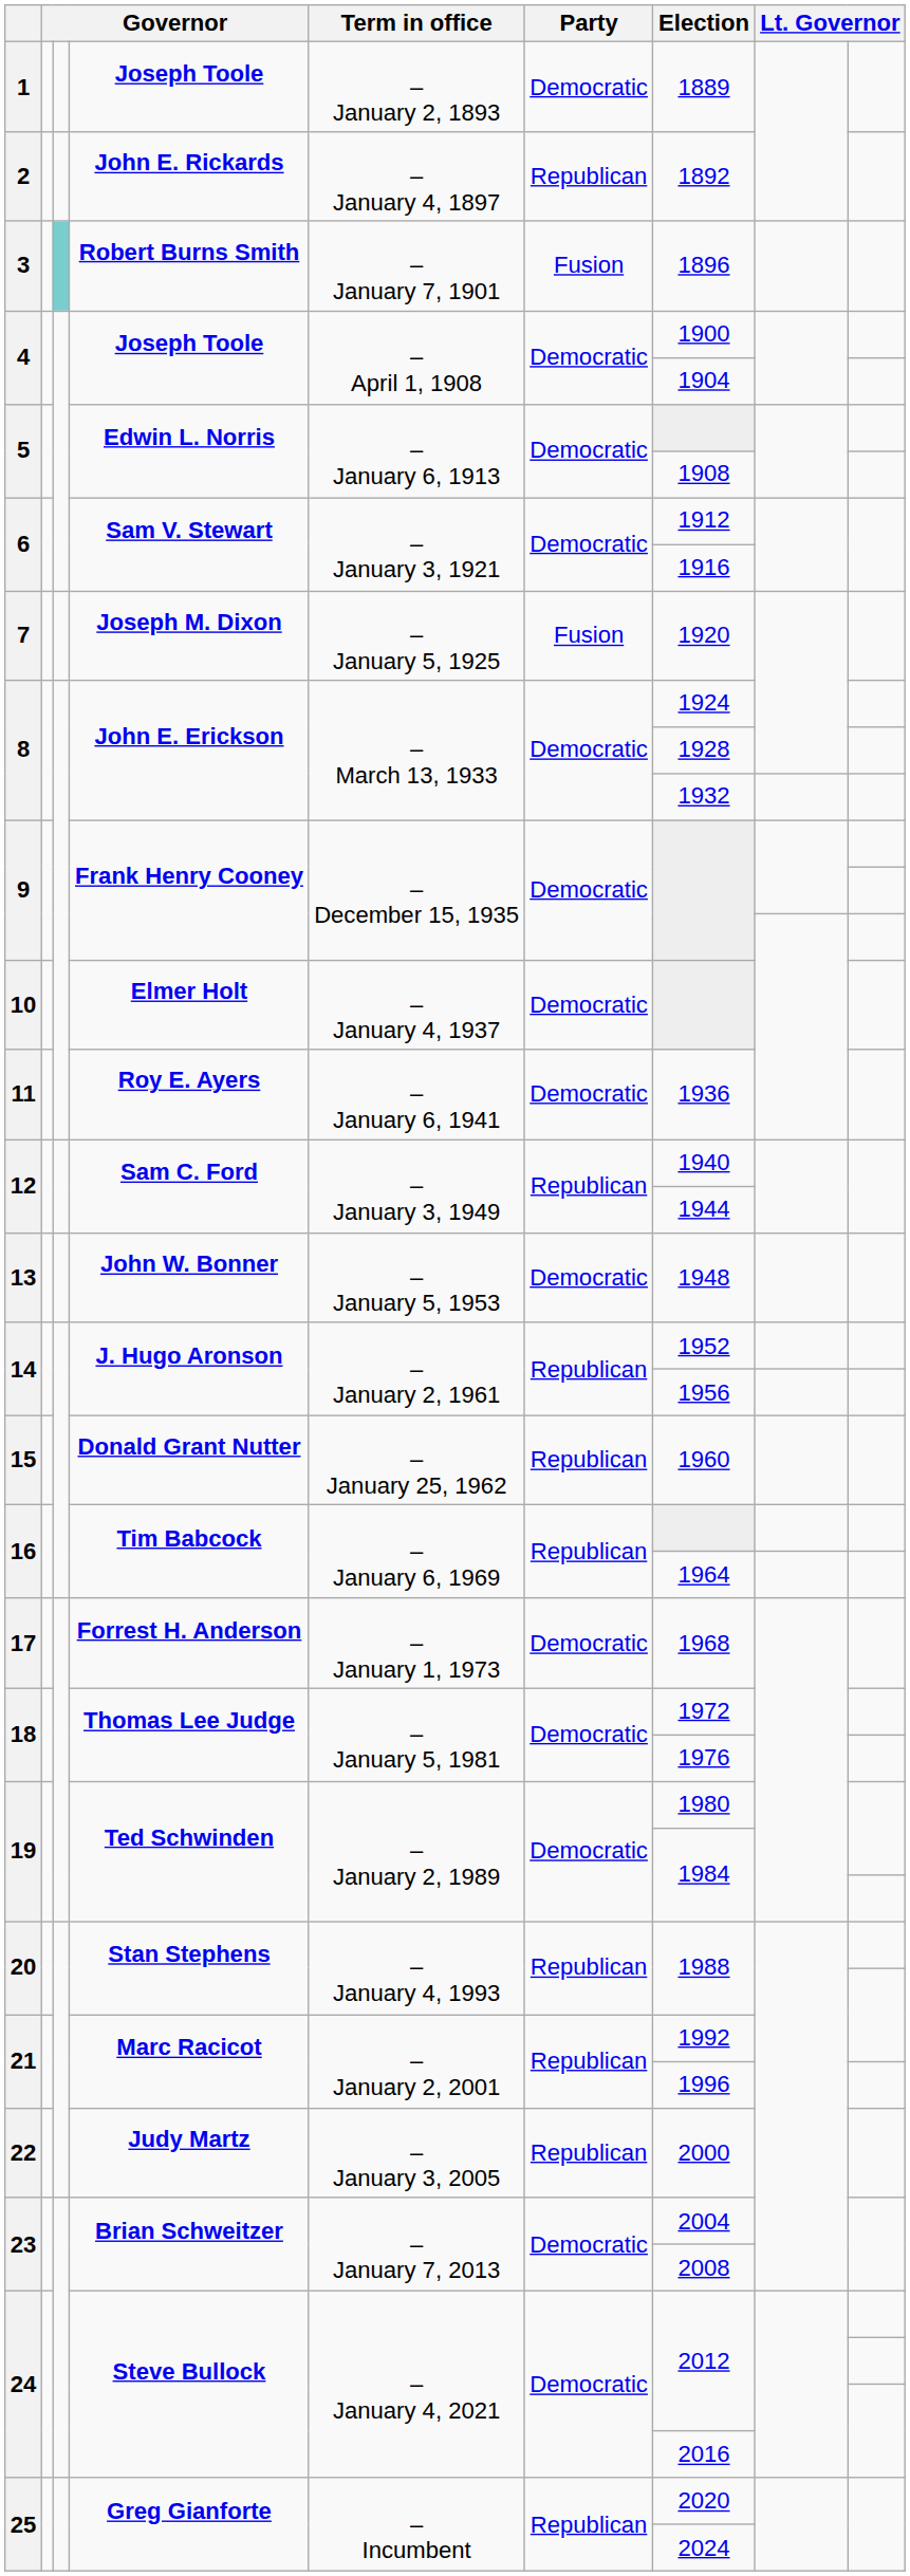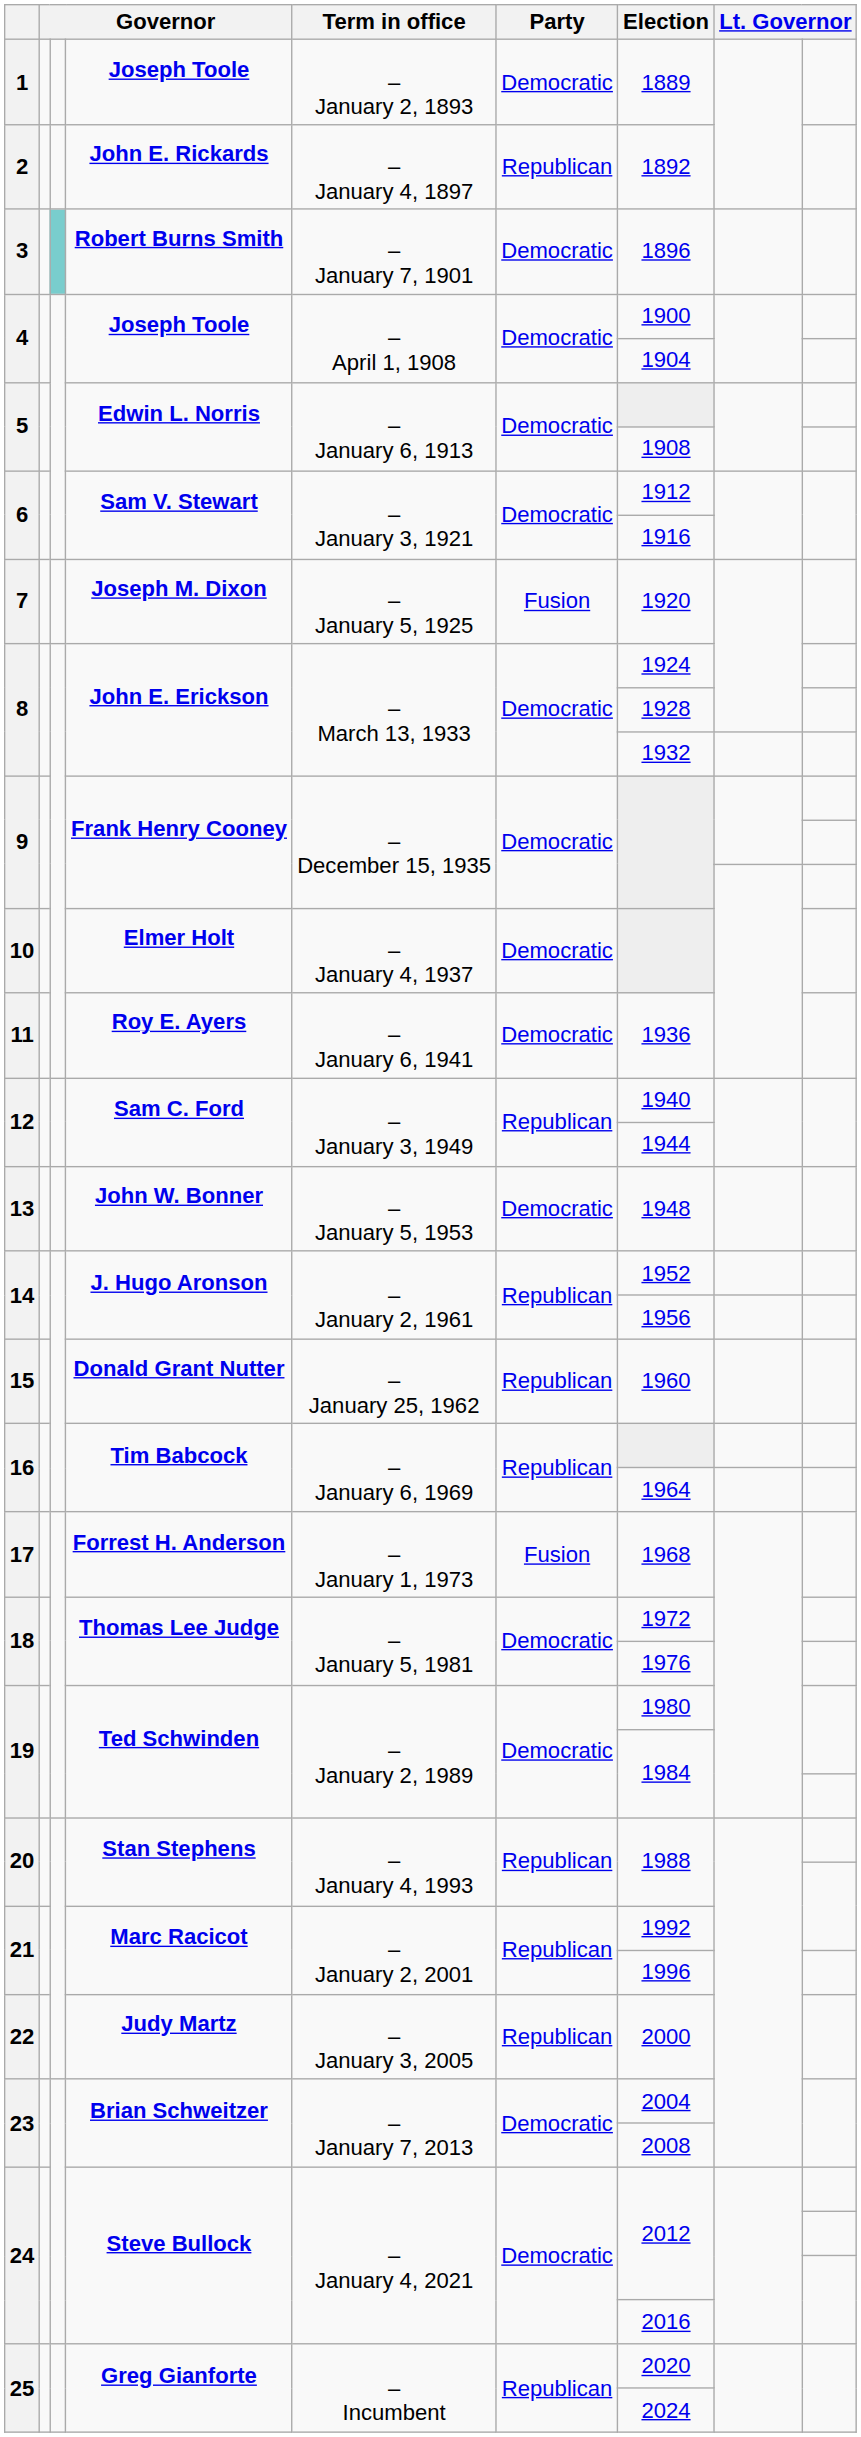3 | Party: Fusion -> Democratic
17 | Party: Democratic -> Fusion
